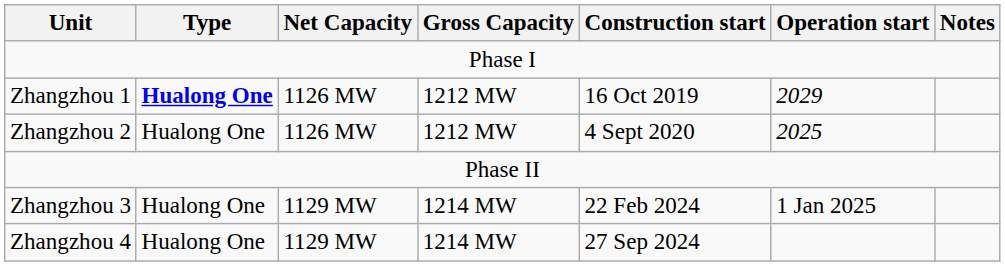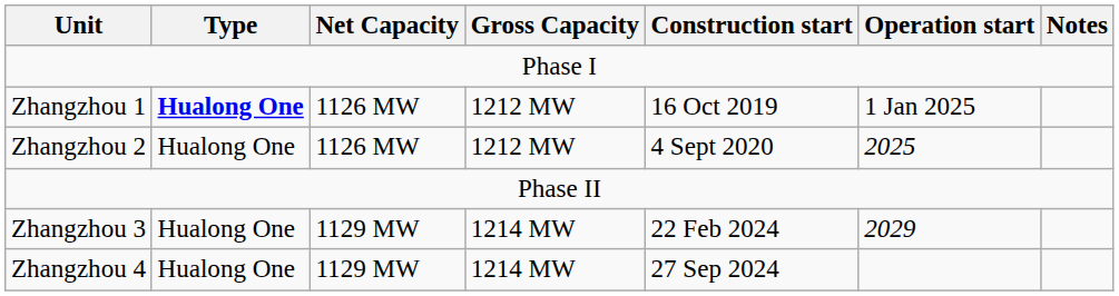Zhangzhou 1 | Operation start: 2029 -> 1 Jan 2025
Zhangzhou 3 | Operation start: 1 Jan 2025 -> 2029
